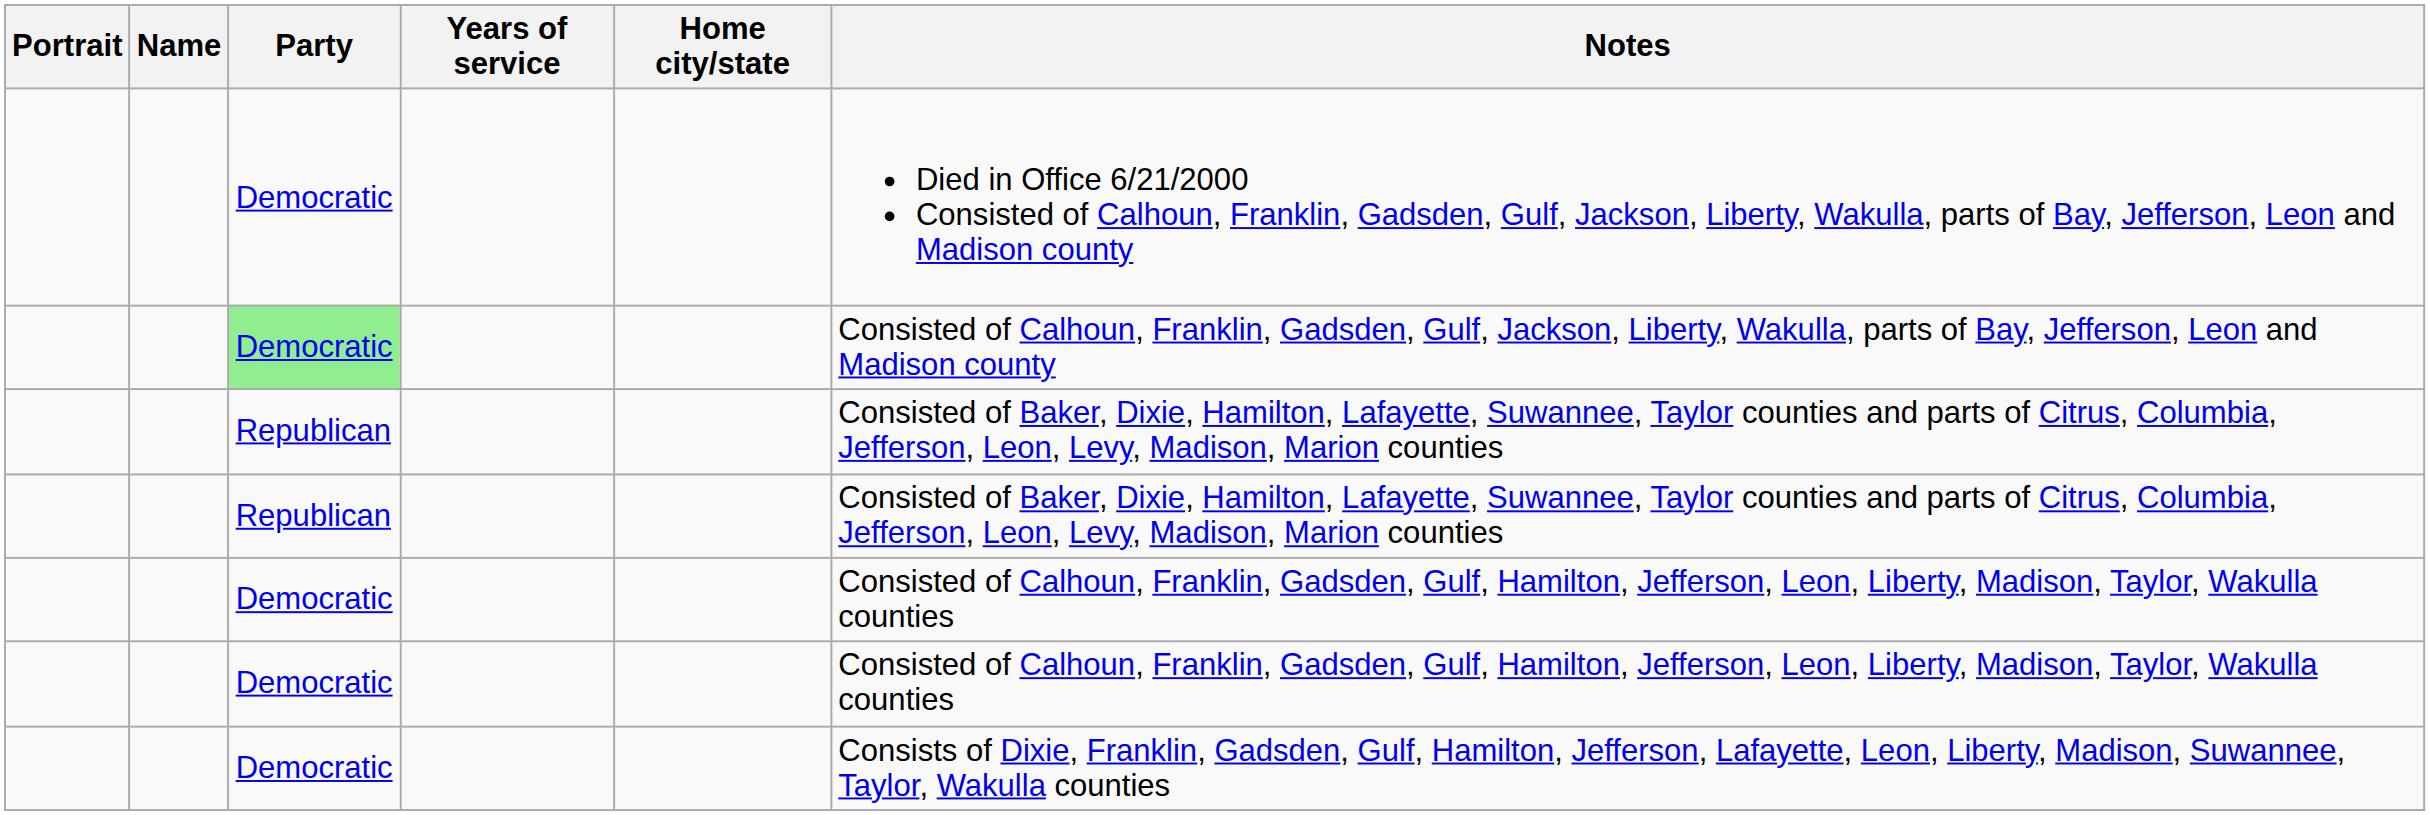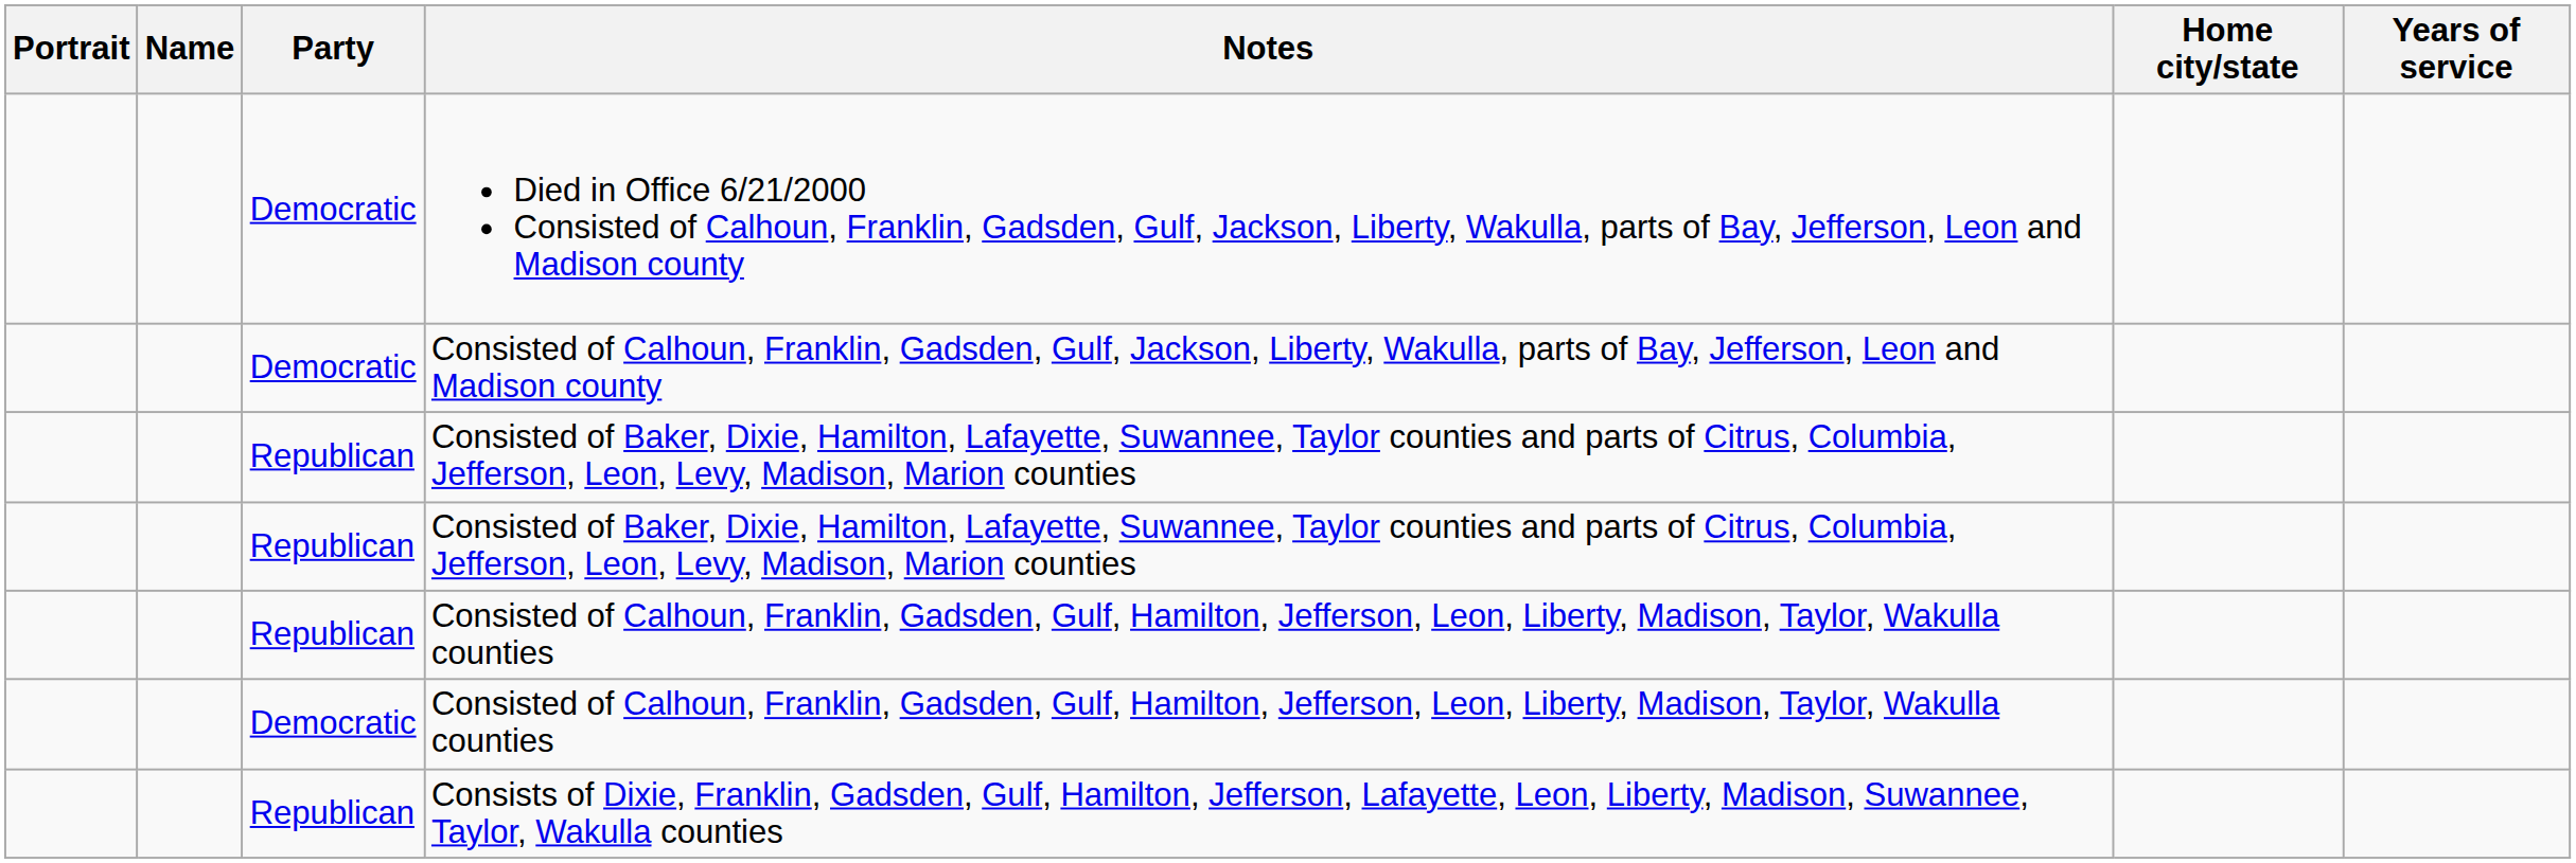columns swapped: Years of service <-> Notes
row 3 | Party: lightgreen background -> no background
row 6 | Party: Democratic -> Republican
row 8 | Party: Democratic -> Republican
